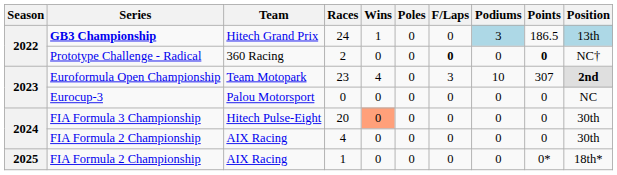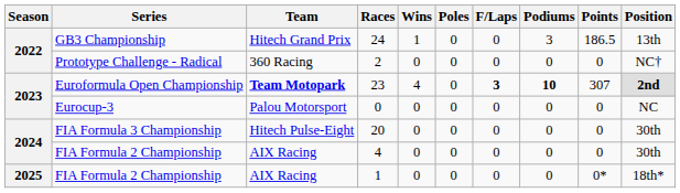24 | Series: bold -> normal
24 | Podiums: lightblue background -> no background
24 | Position: lightblue background -> no background
2 | F/Laps: bold -> normal
2 | Points: bold -> normal
23 | Team: normal -> bold
23 | F/Laps: normal -> bold
23 | Podiums: normal -> bold
20 | Wins: lightsalmon background -> no background
